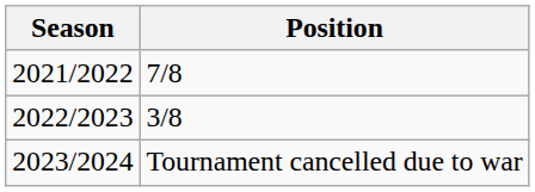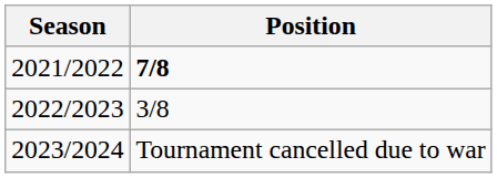2021/2022 | Position: normal -> bold
